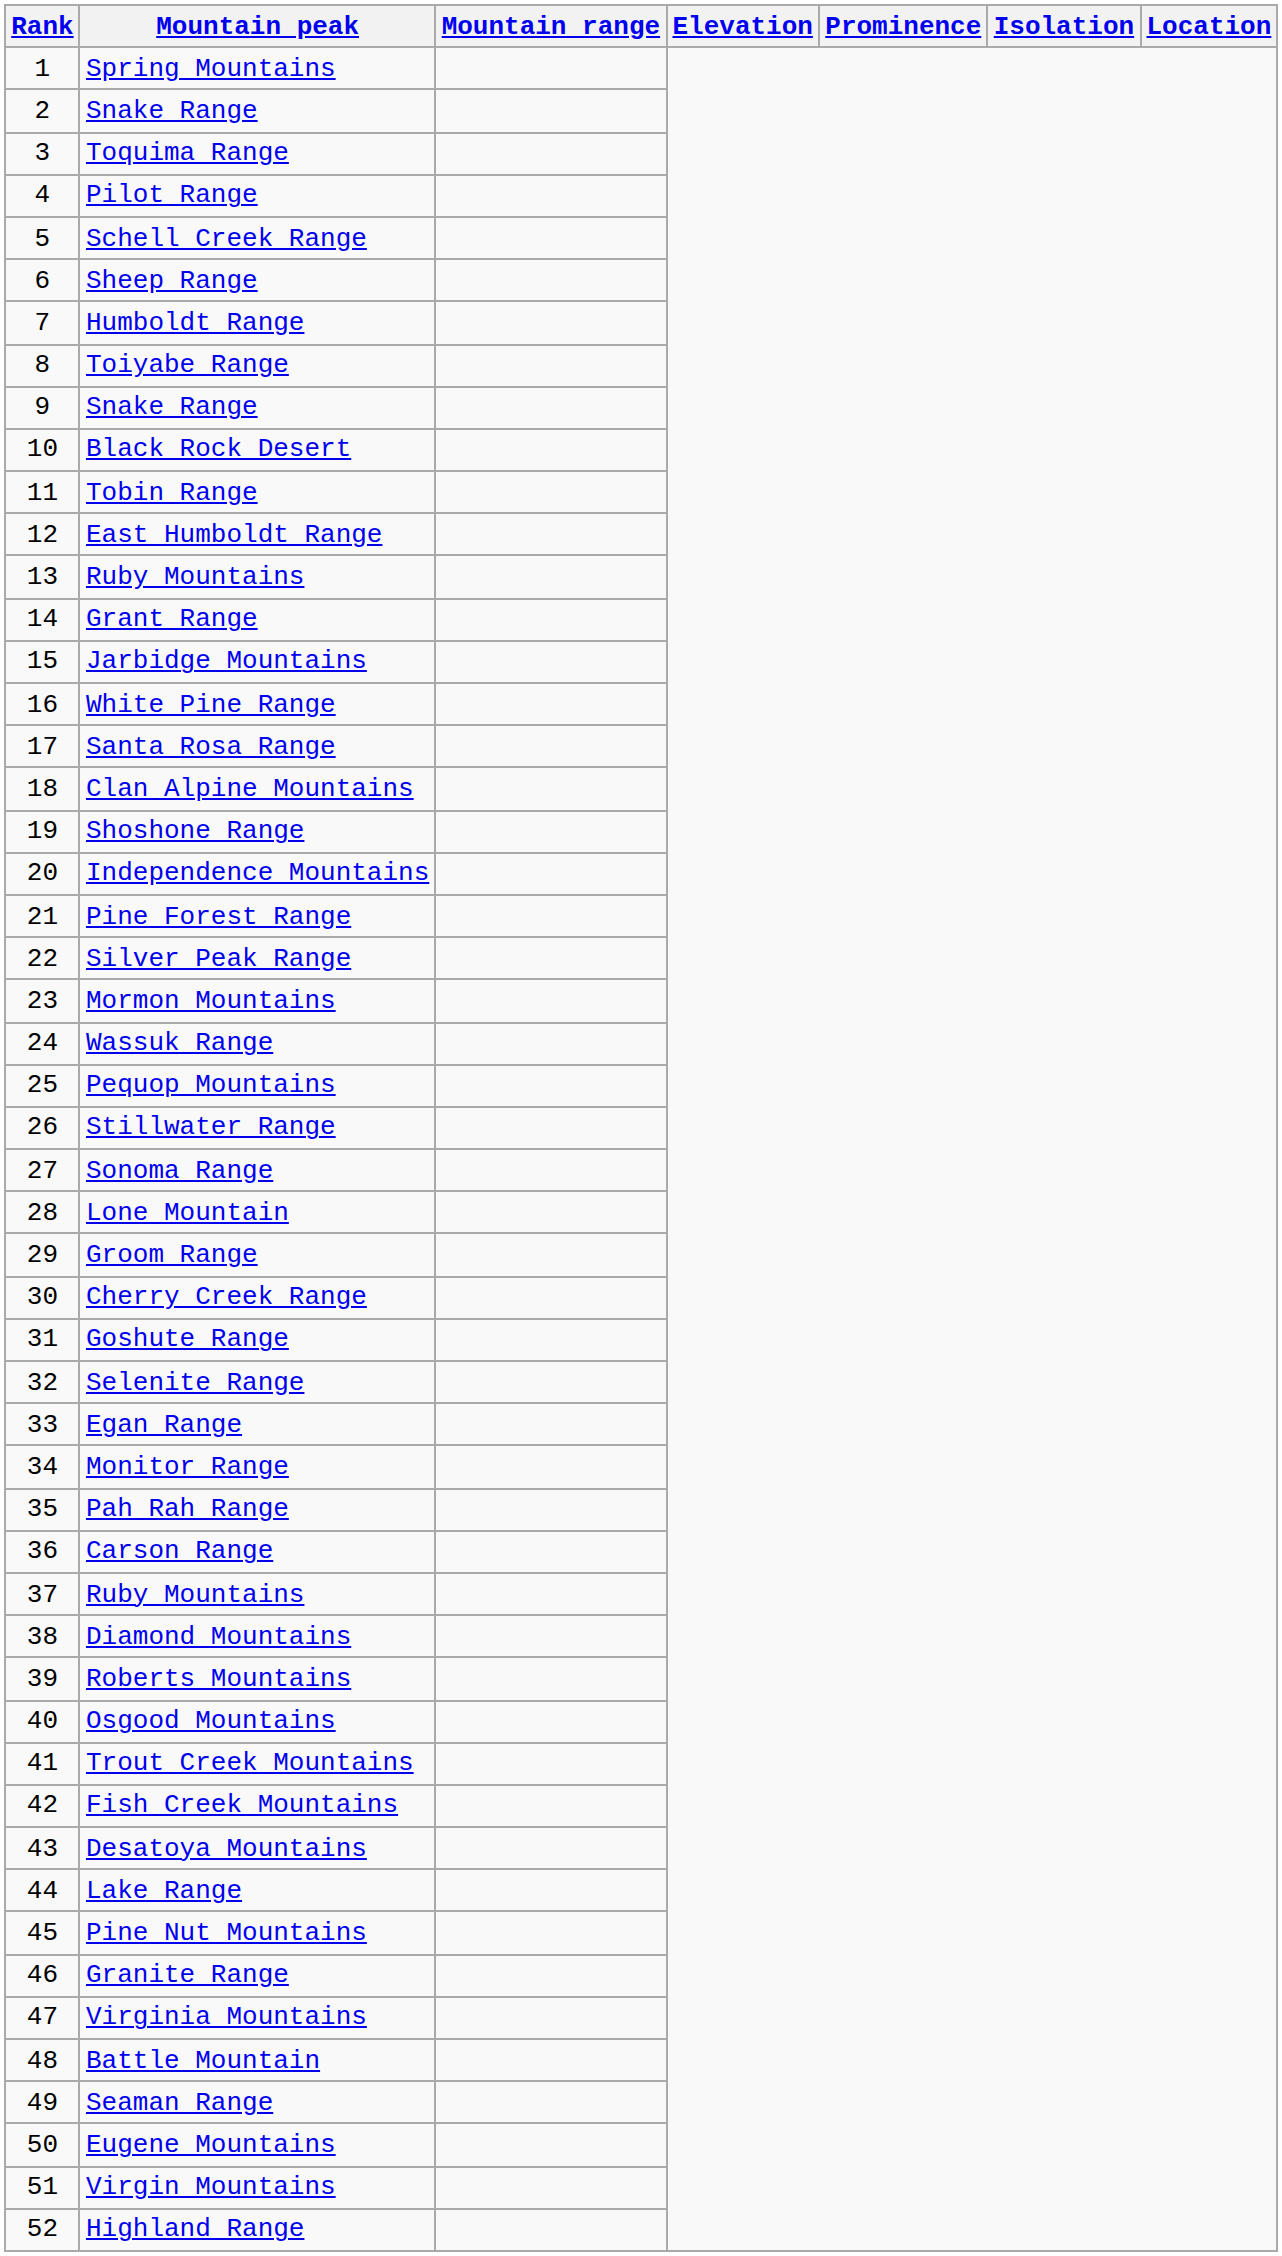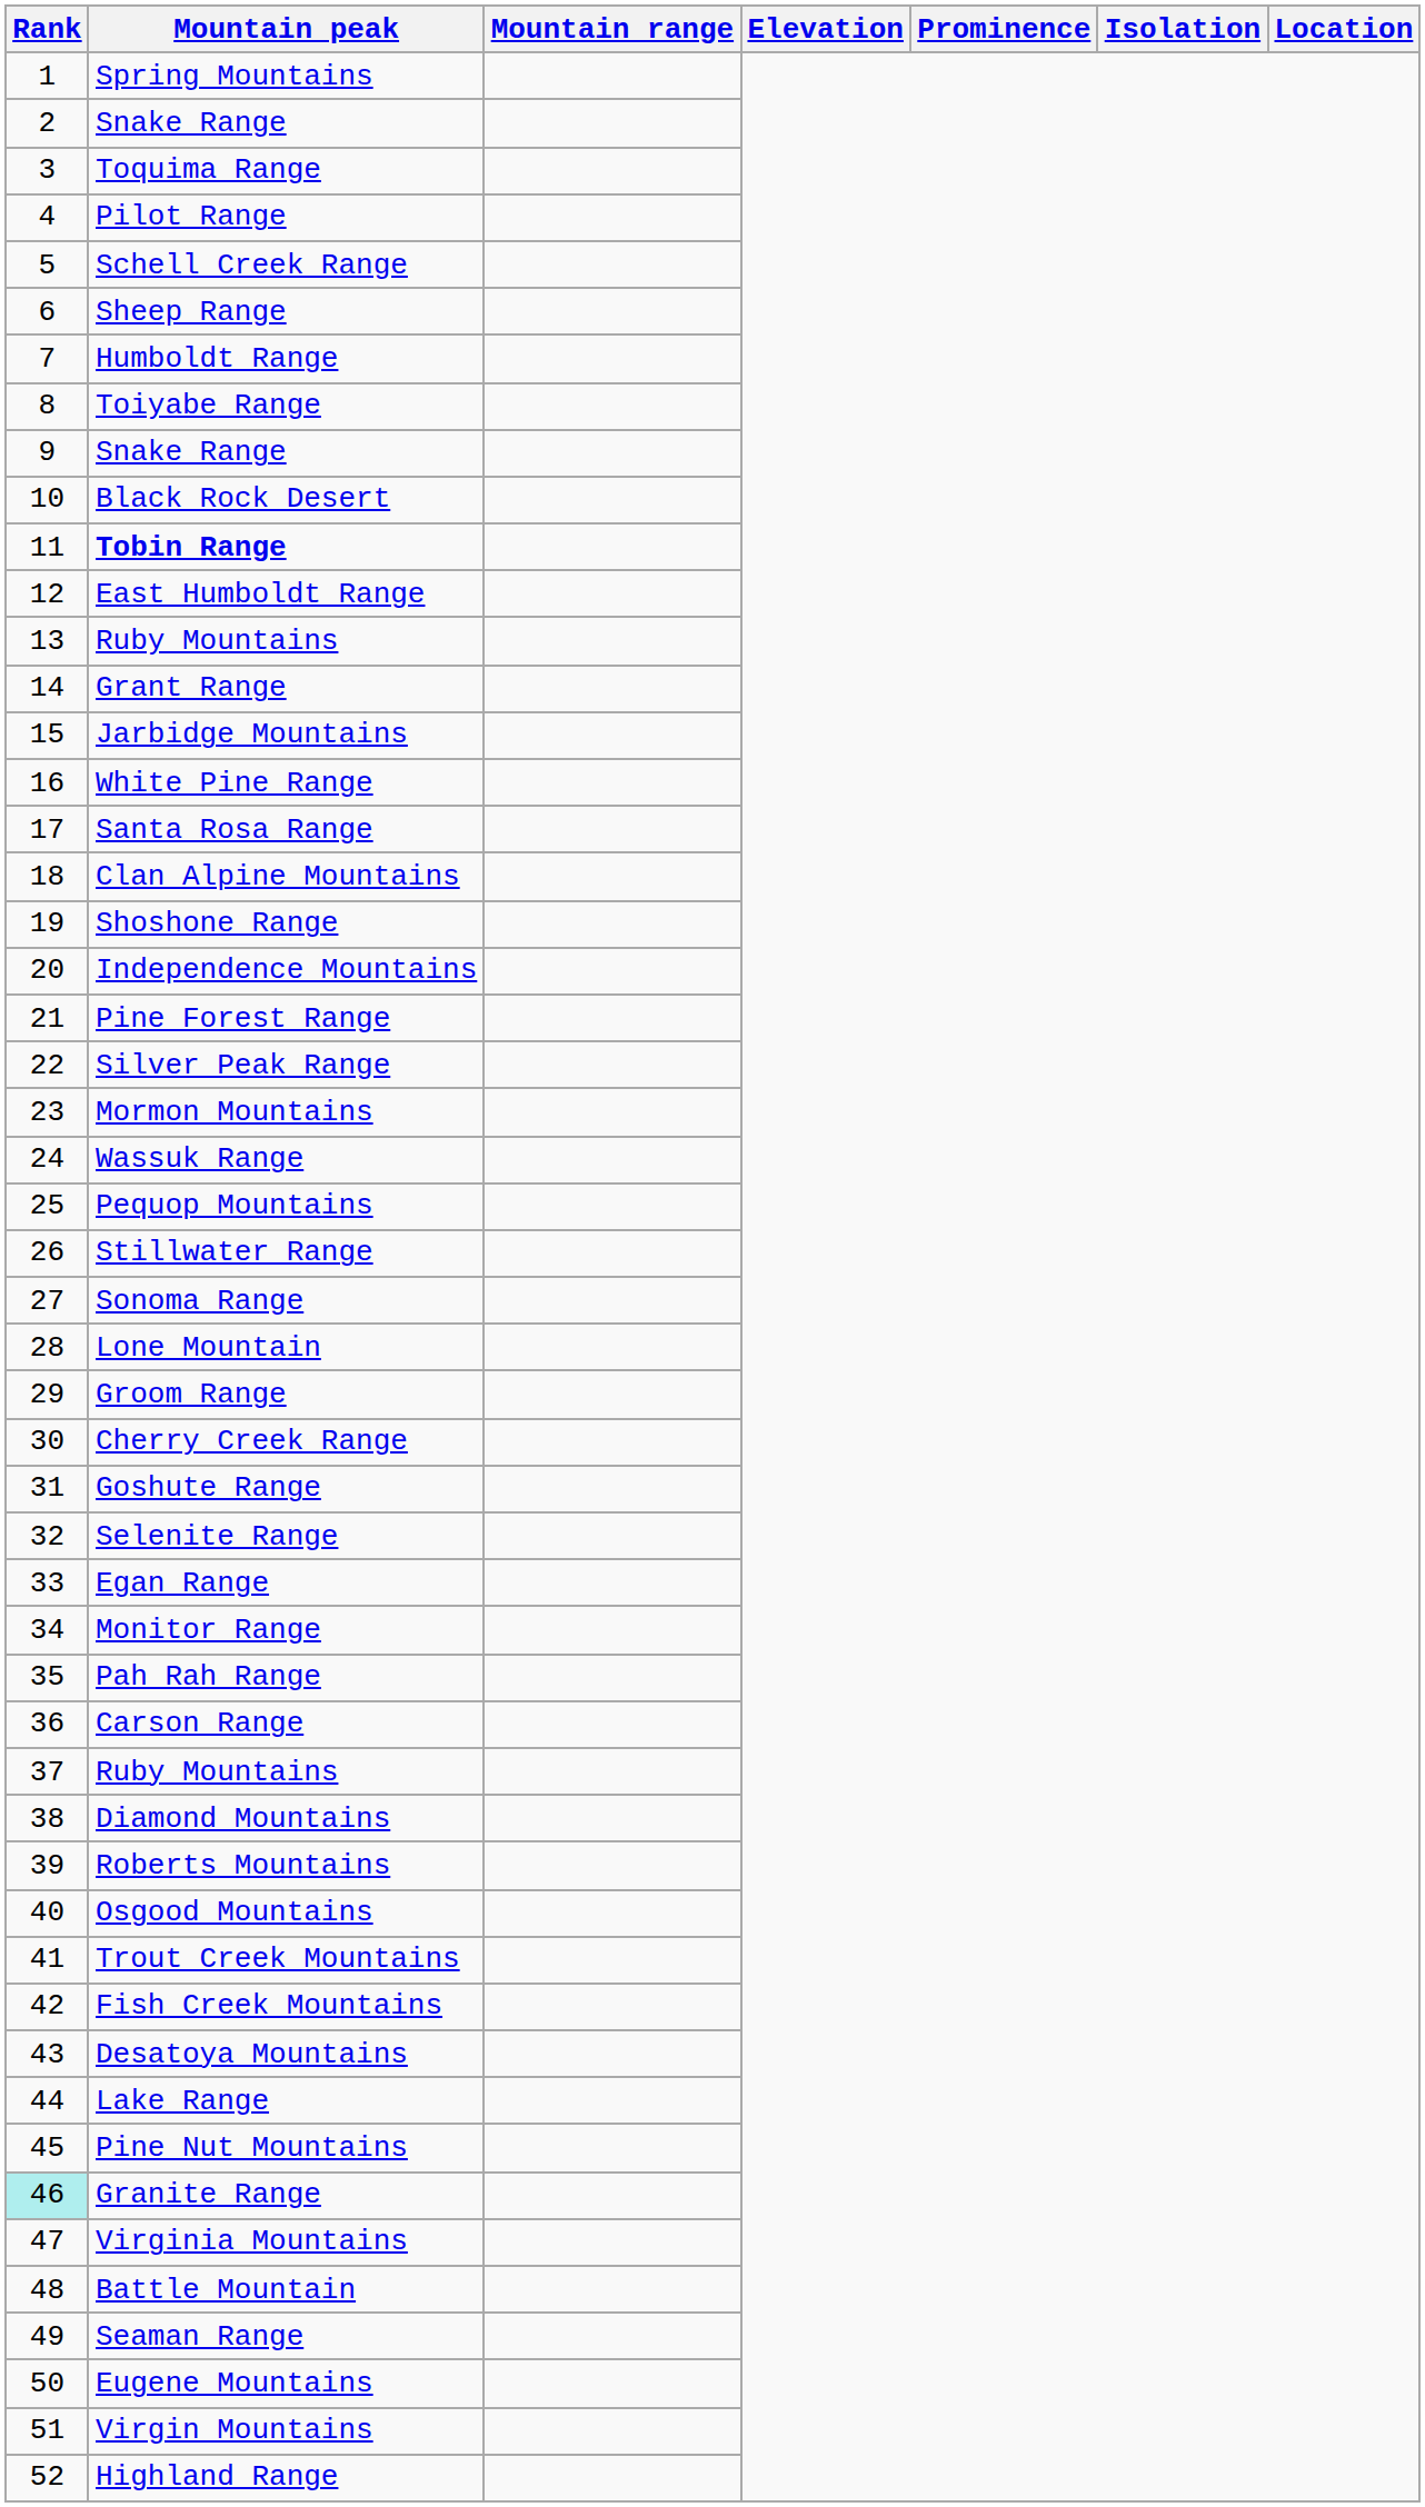Tobin Range | Mountain peak: normal -> bold
Granite Range | Rank: no background -> paleturquoise background
